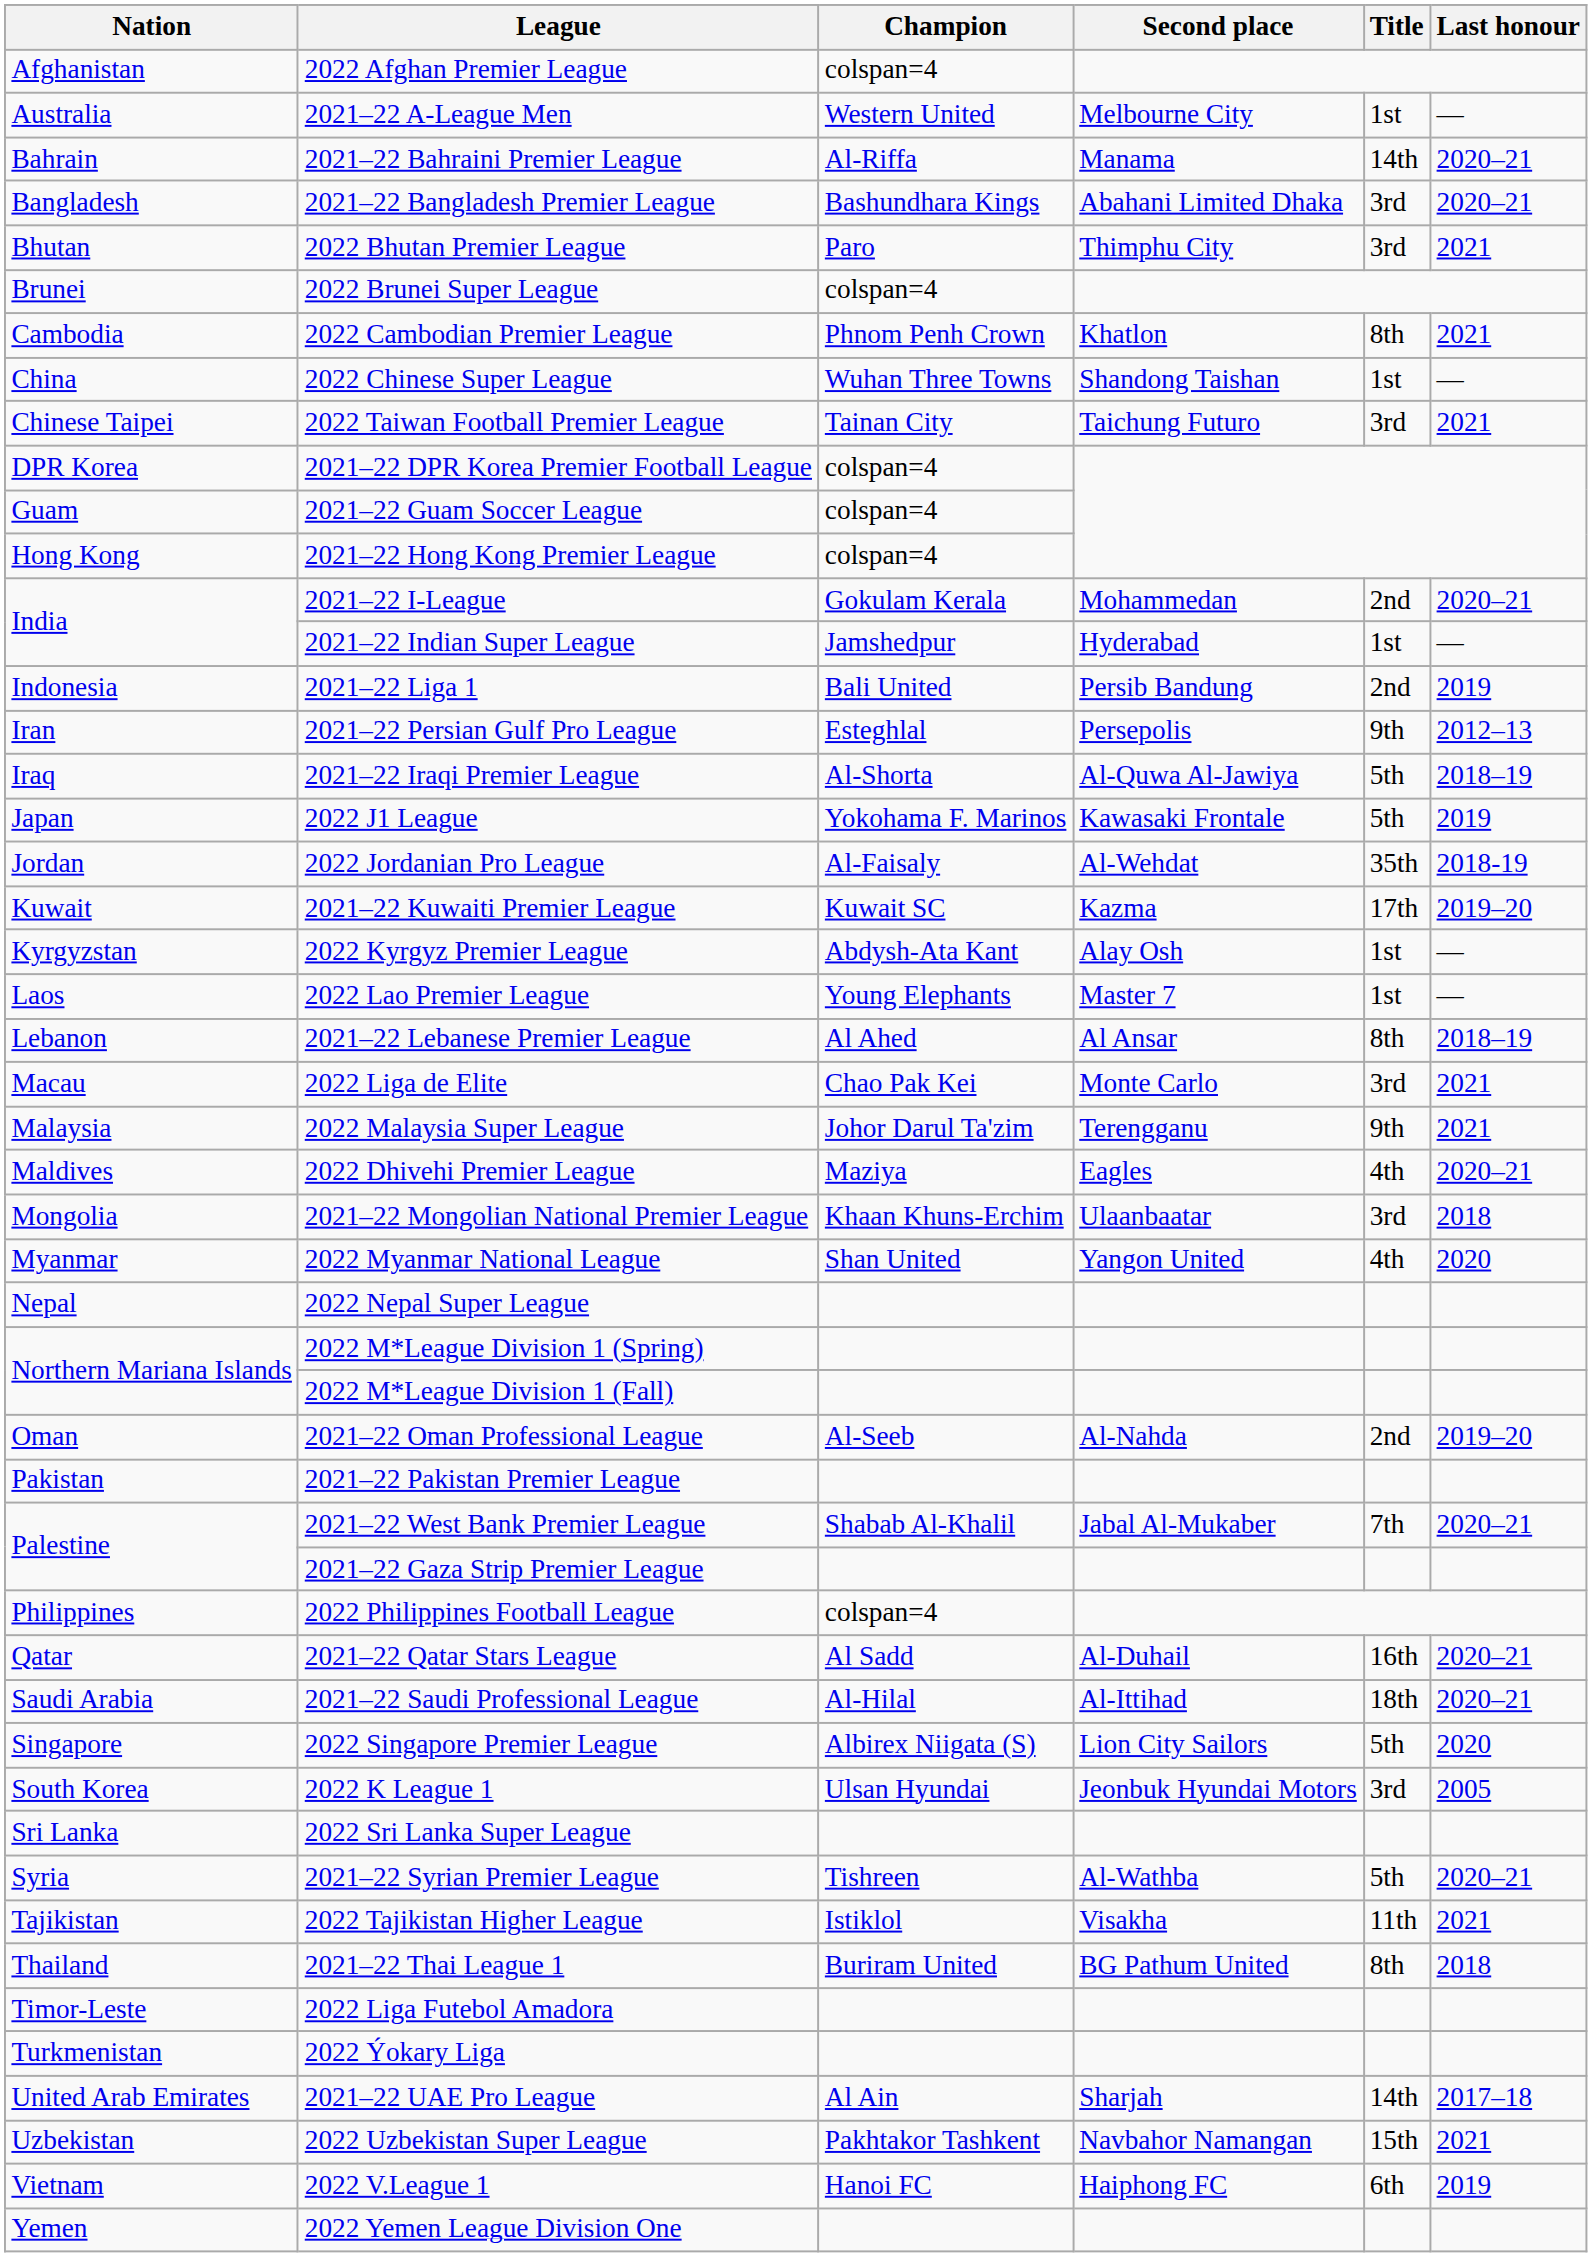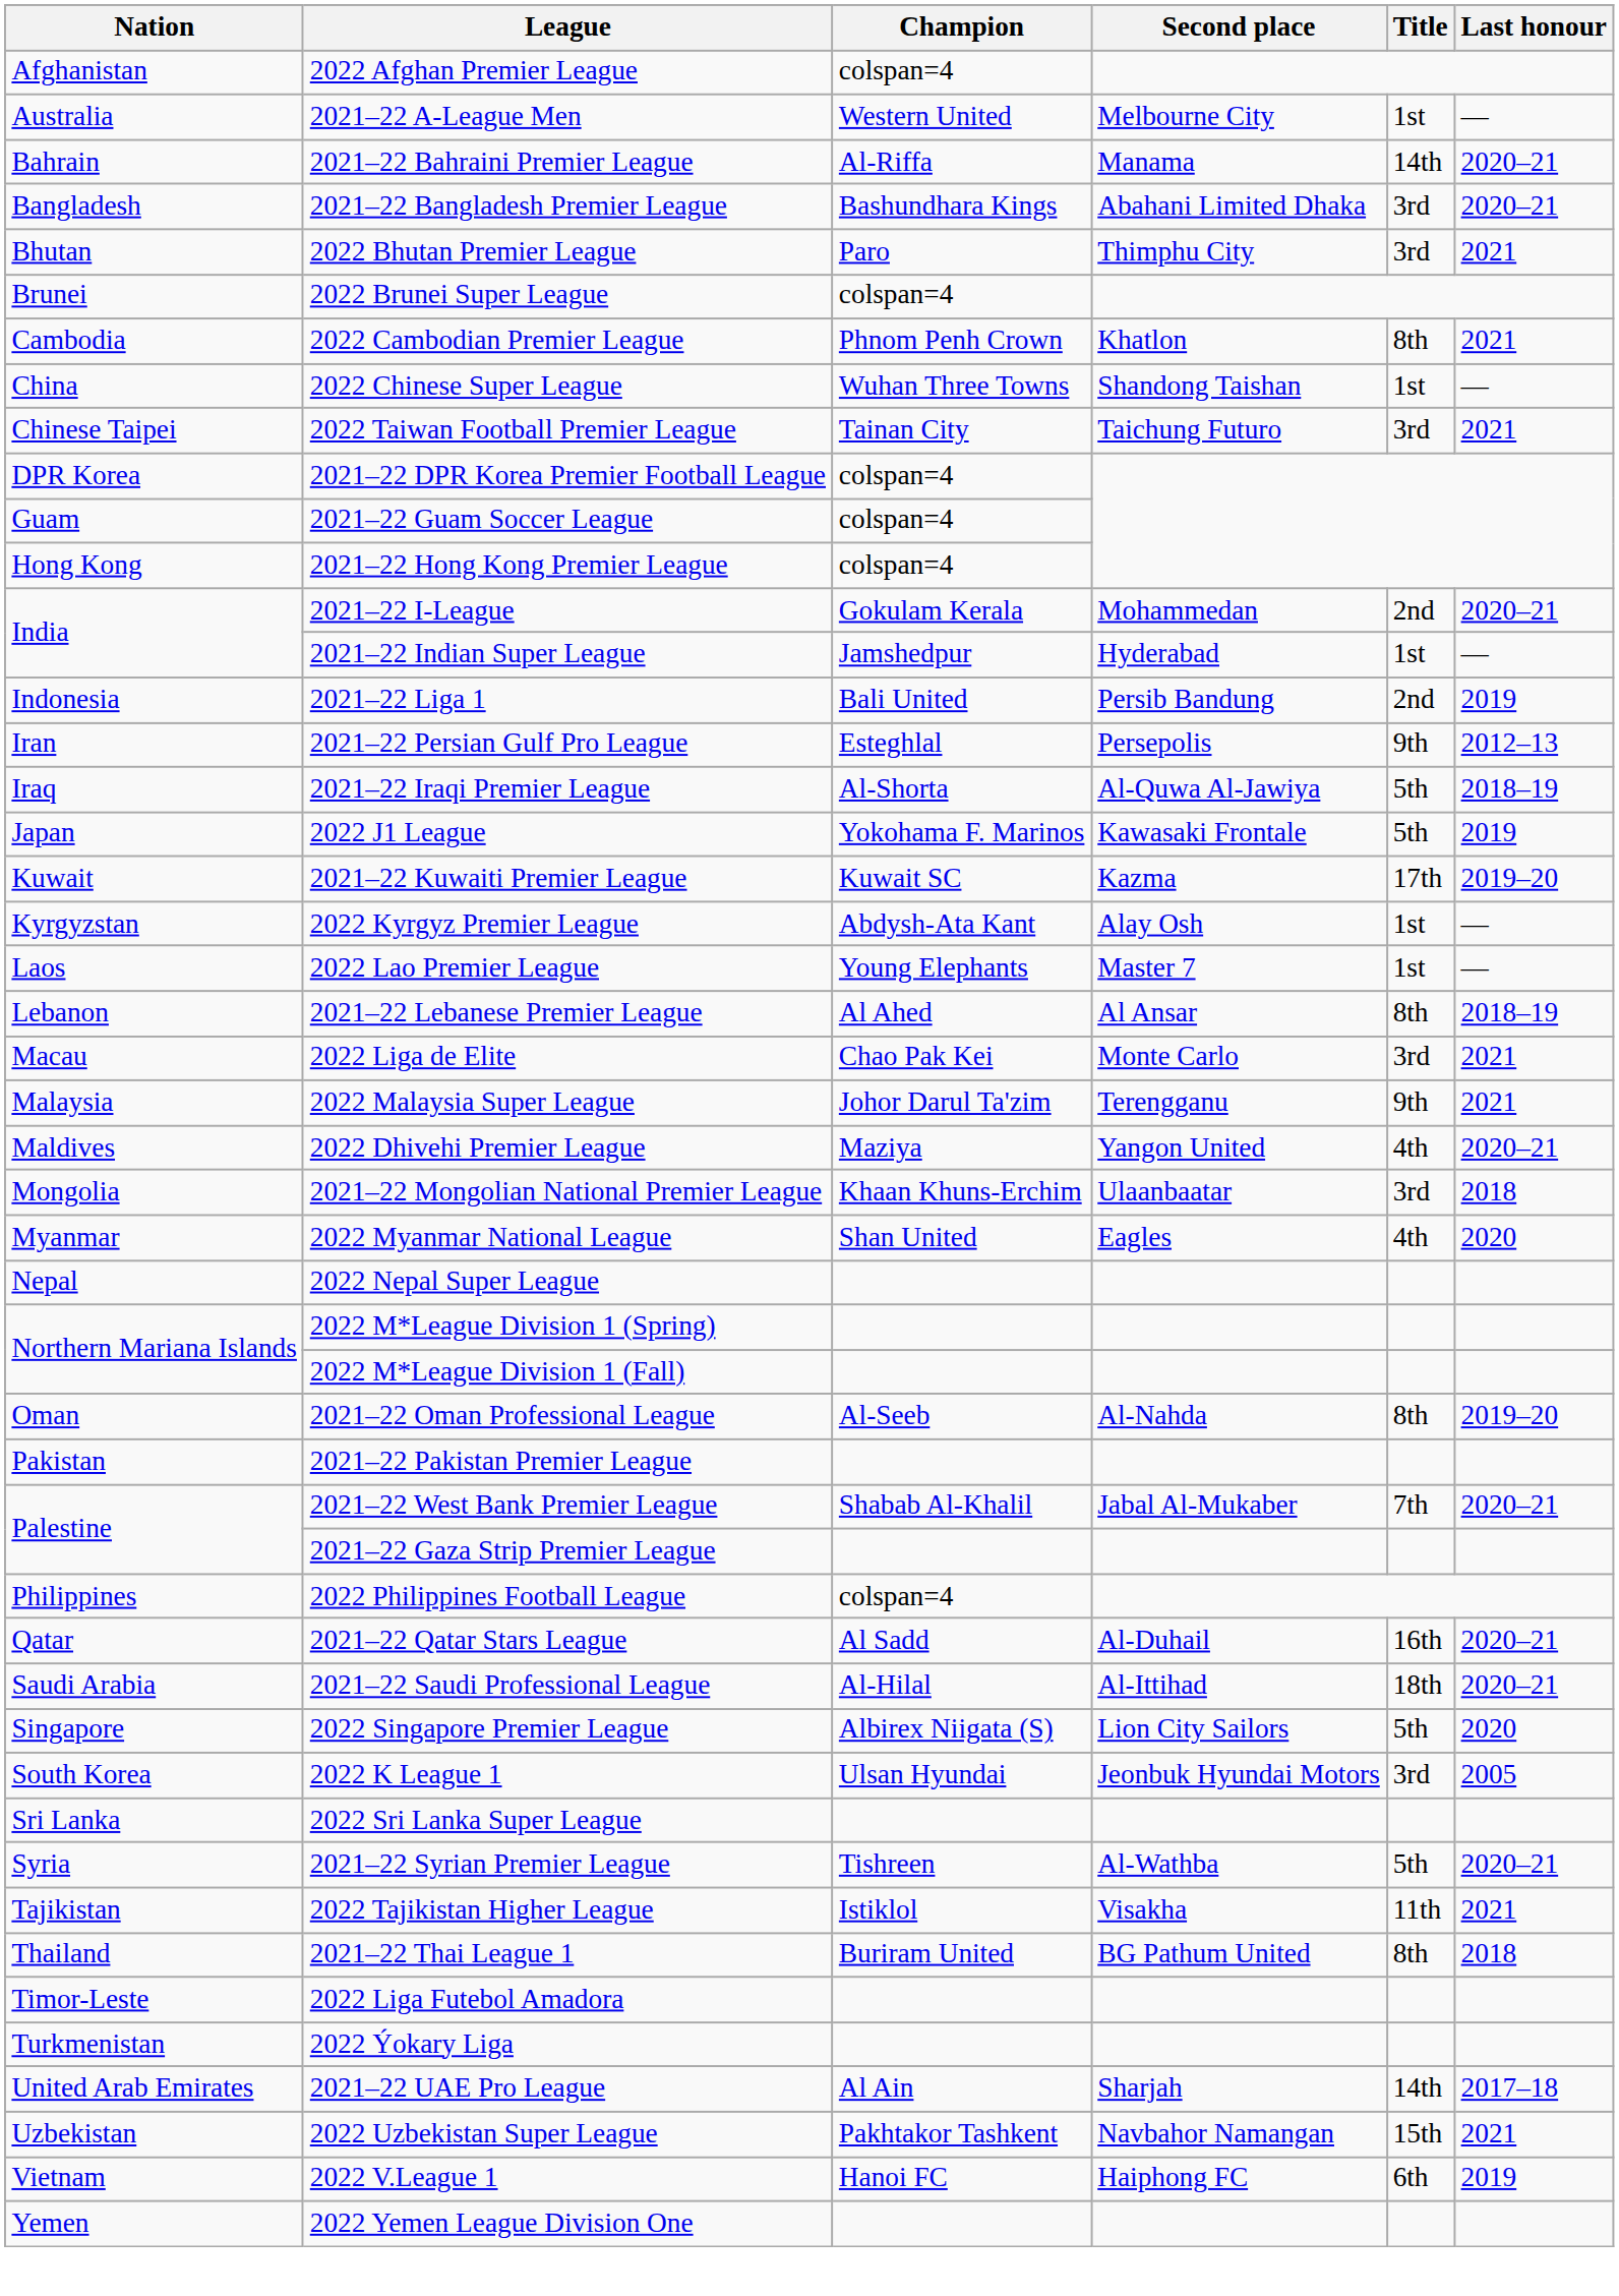- row: Jordan | 2022 Jordanian Pro League | Al-Faisaly | Al-Wehdat | 35th | 2018-19
2022 Dhivehi Premier League | Second place: Eagles -> Yangon United
2022 Myanmar National League | Second place: Yangon United -> Eagles
2021–22 Oman Professional League | Title: 2nd -> 8th
